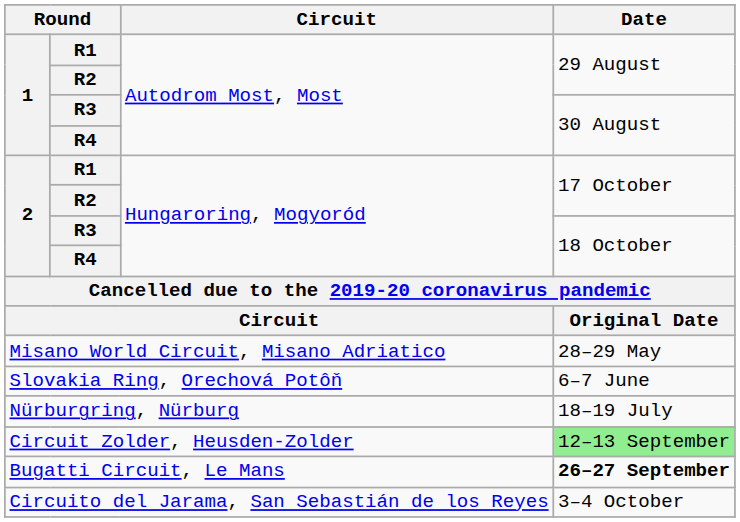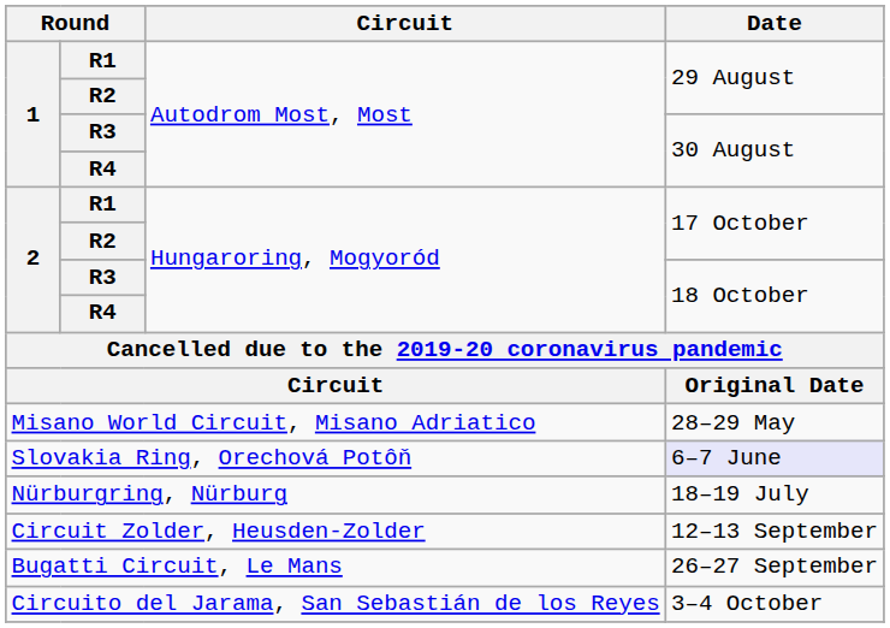6–7 June | Date: no background -> lavender background
12–13 September | Date: lightgreen background -> no background
26–27 September | Date: bold -> normal
